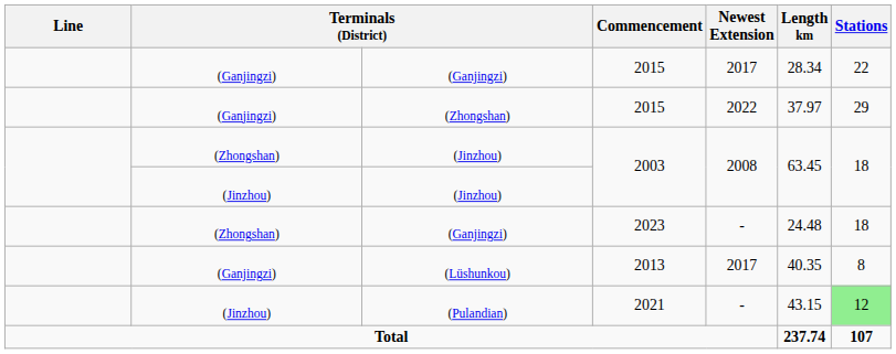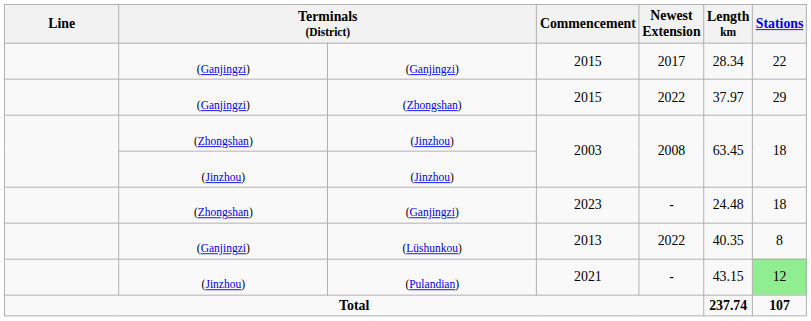(Lüshunkou) | Newest Extension: 2017 -> 2022
